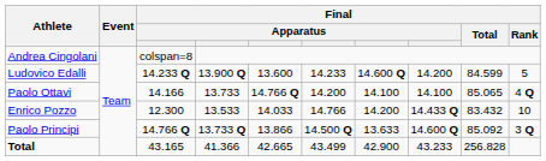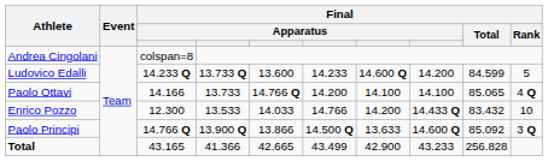Ludovico Edalli | column 4: 13.900 Q -> 13.733 Q
Paolo Principi | column 4: 13.733 Q -> 13.900 Q
